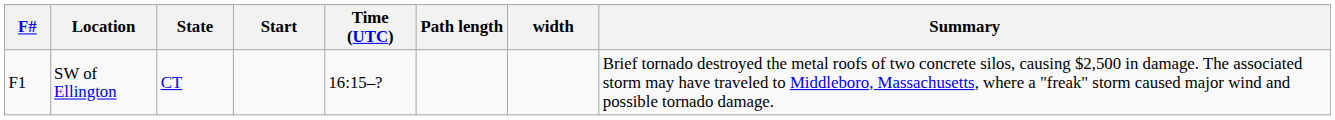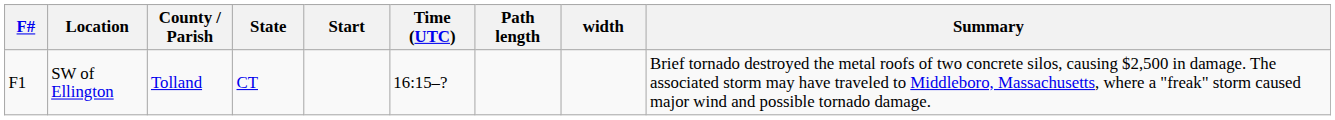+ column: County / Parish | Tolland
